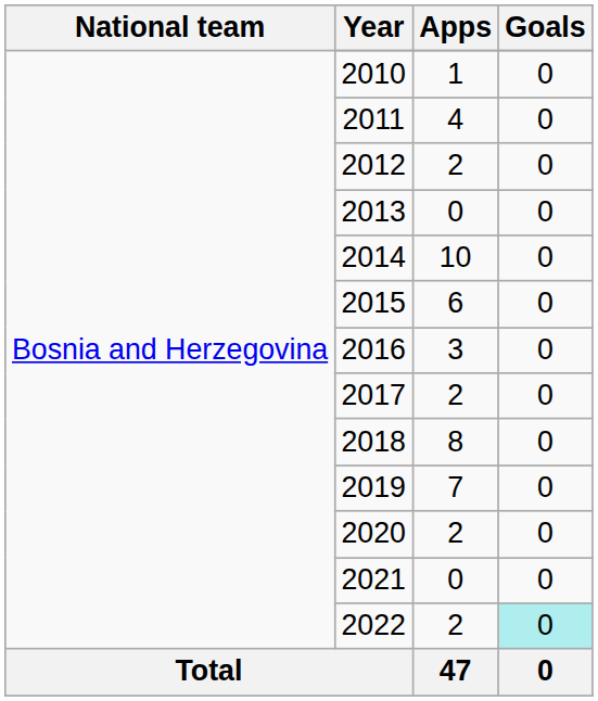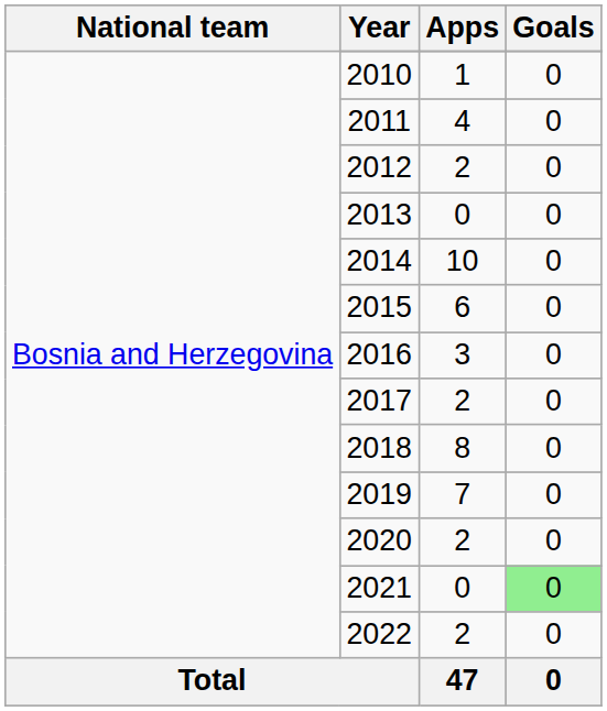2021 | Goals: no background -> lightgreen background
2022 | Goals: paleturquoise background -> no background
